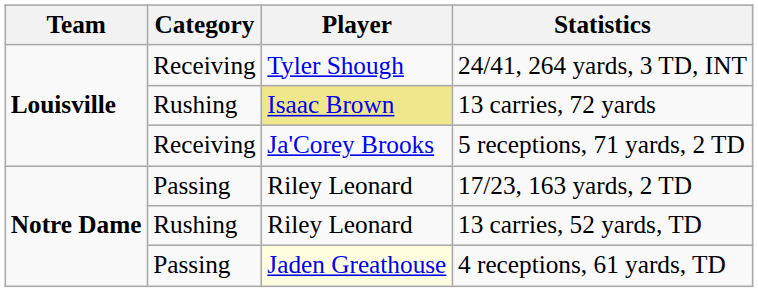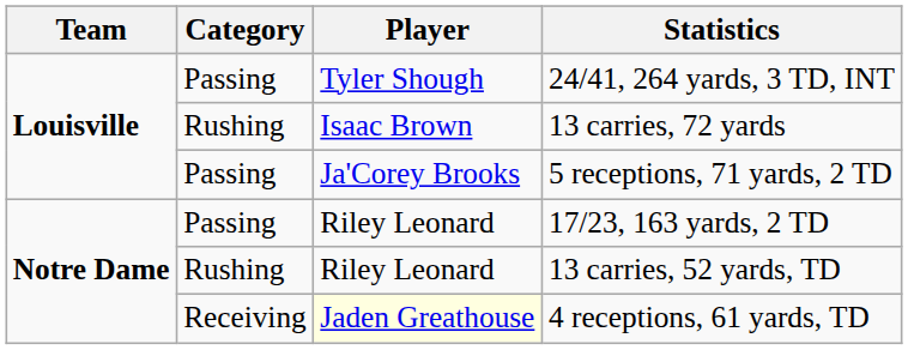24/41, 264 yards, 3 TD, INT | Category: Receiving -> Passing
13 carries, 72 yards | Player: khaki background -> no background
5 receptions, 71 yards, 2 TD | Category: Receiving -> Passing
4 receptions, 61 yards, TD | Category: Passing -> Receiving
